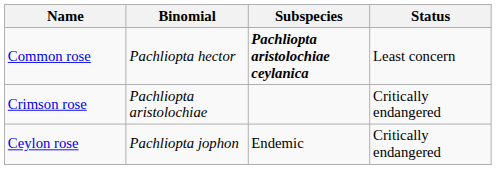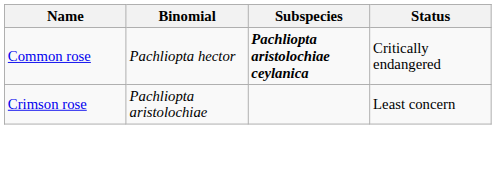Common rose | Status: Least concern -> Critically endangered
Crimson rose | Status: Critically endangered -> Least concern
- row: Ceylon rose | Pachliopta jophon | Endemic | Critically endangered
